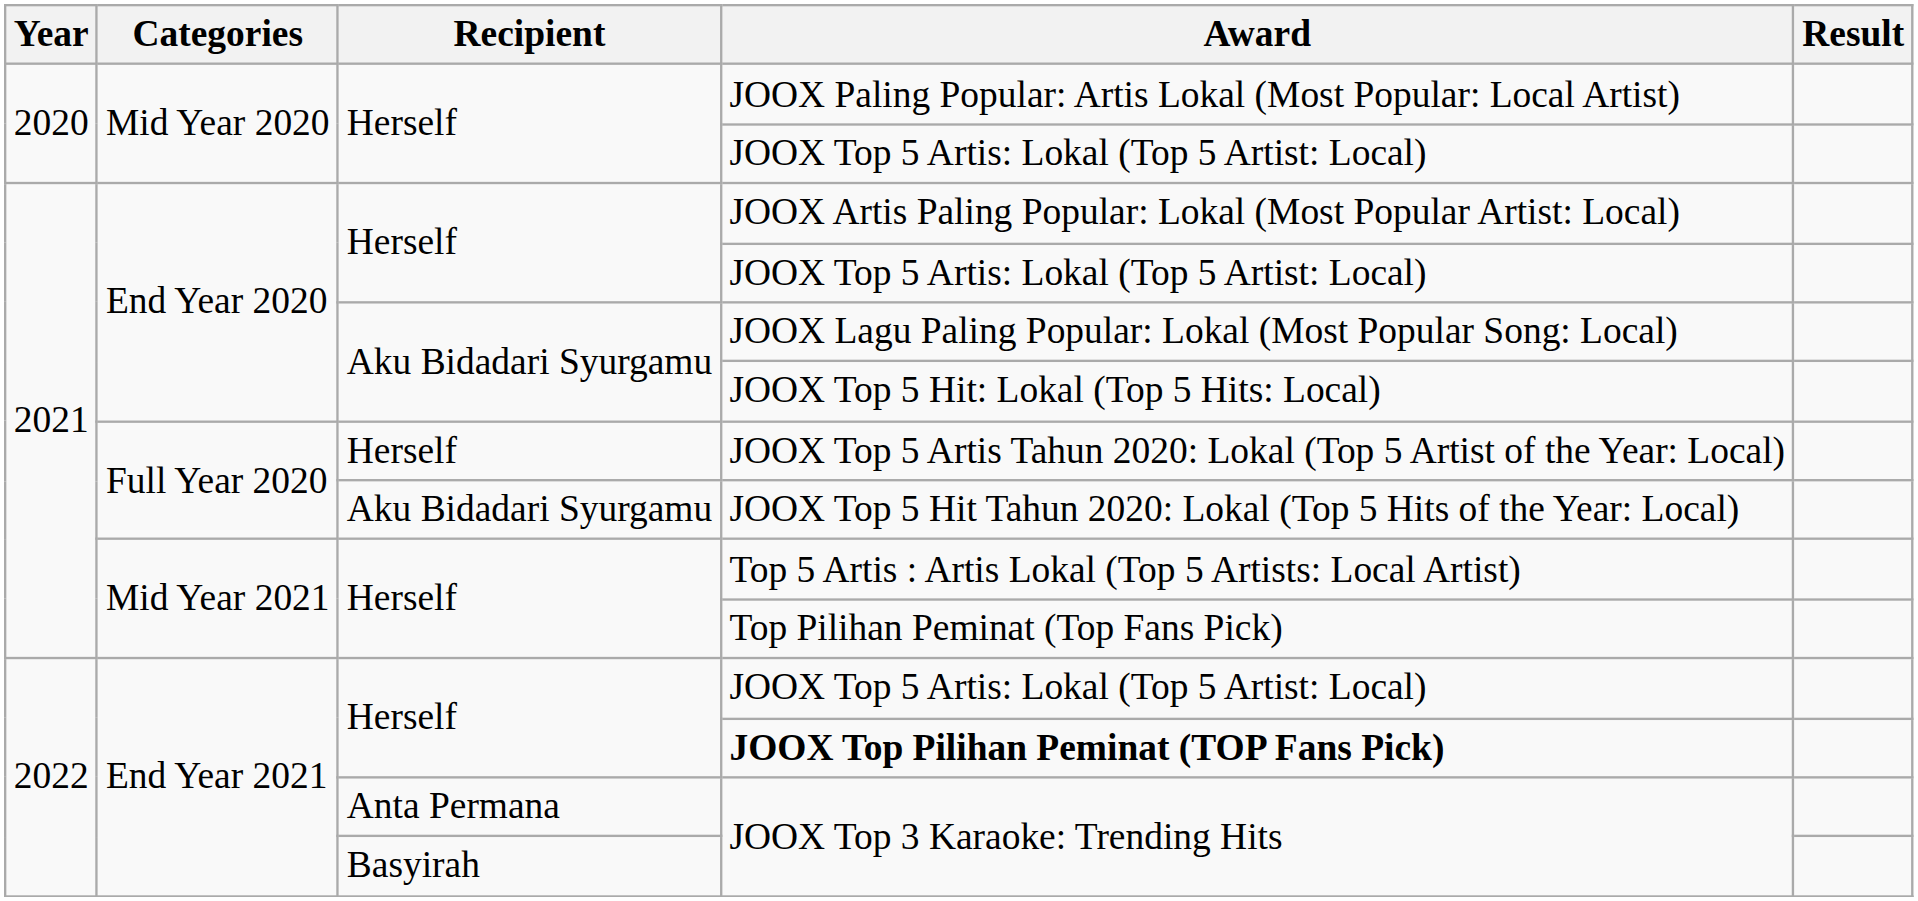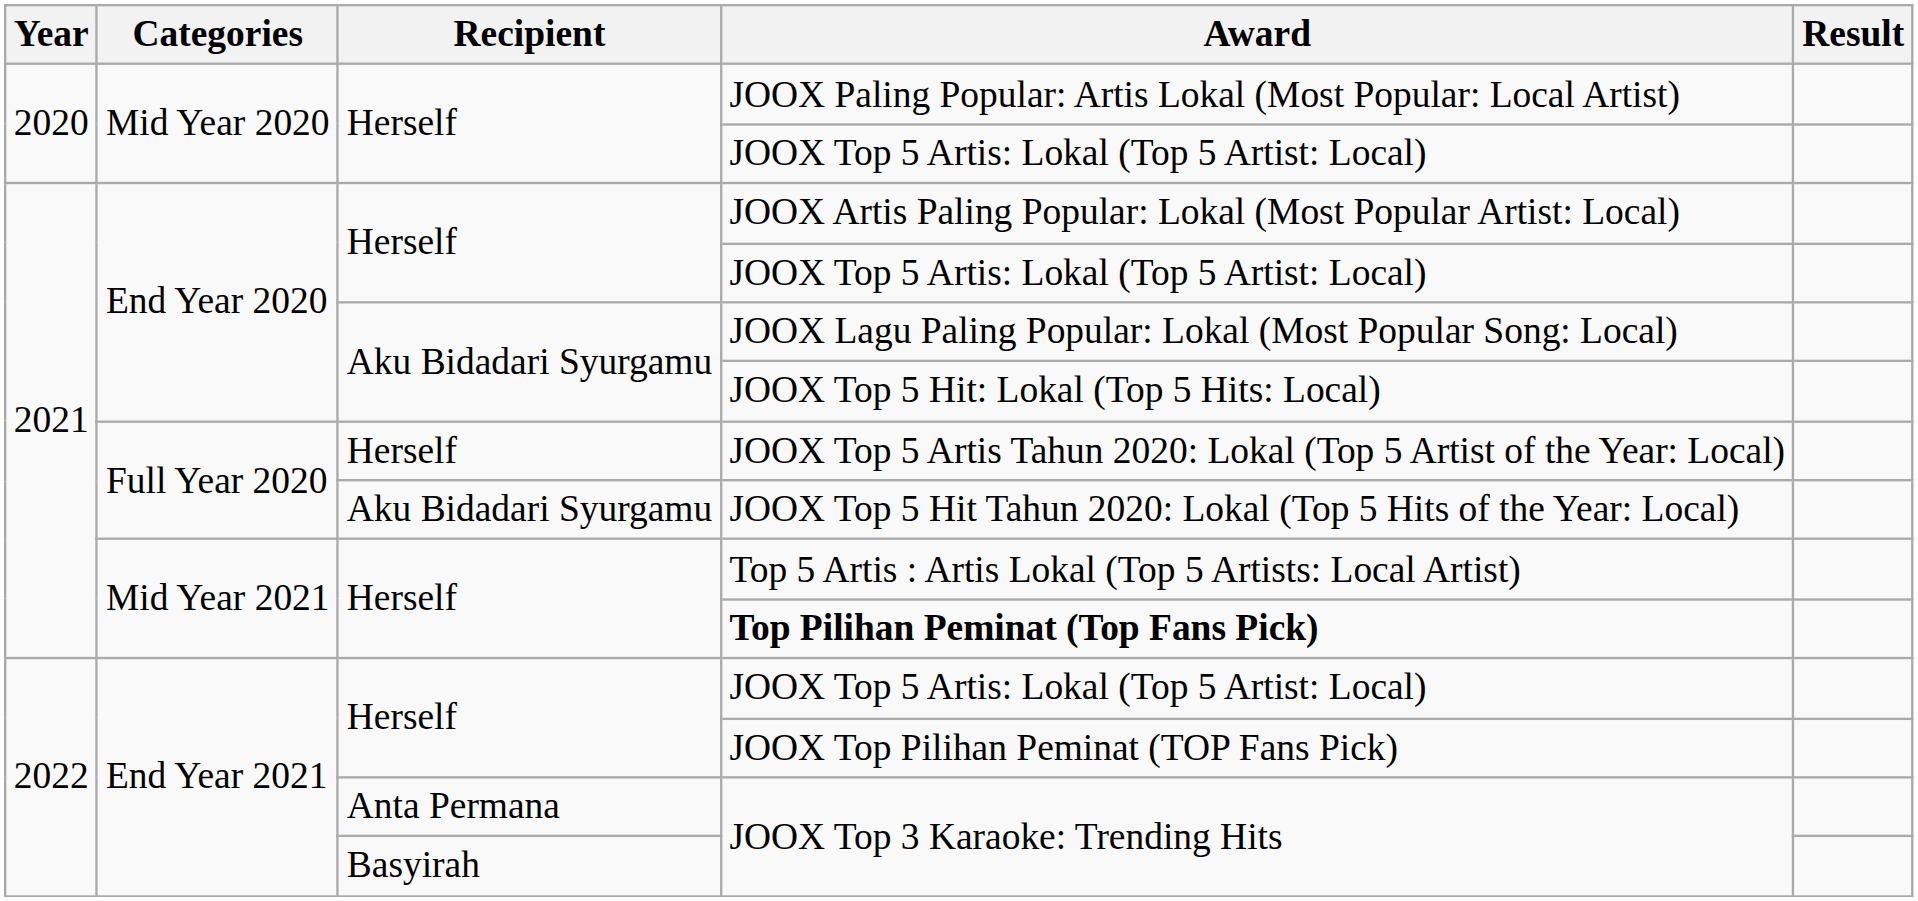Top Pilihan Peminat (Top Fans Pick) | Award: normal -> bold
JOOX Top Pilihan Peminat (TOP Fans Pick) | Award: bold -> normal
